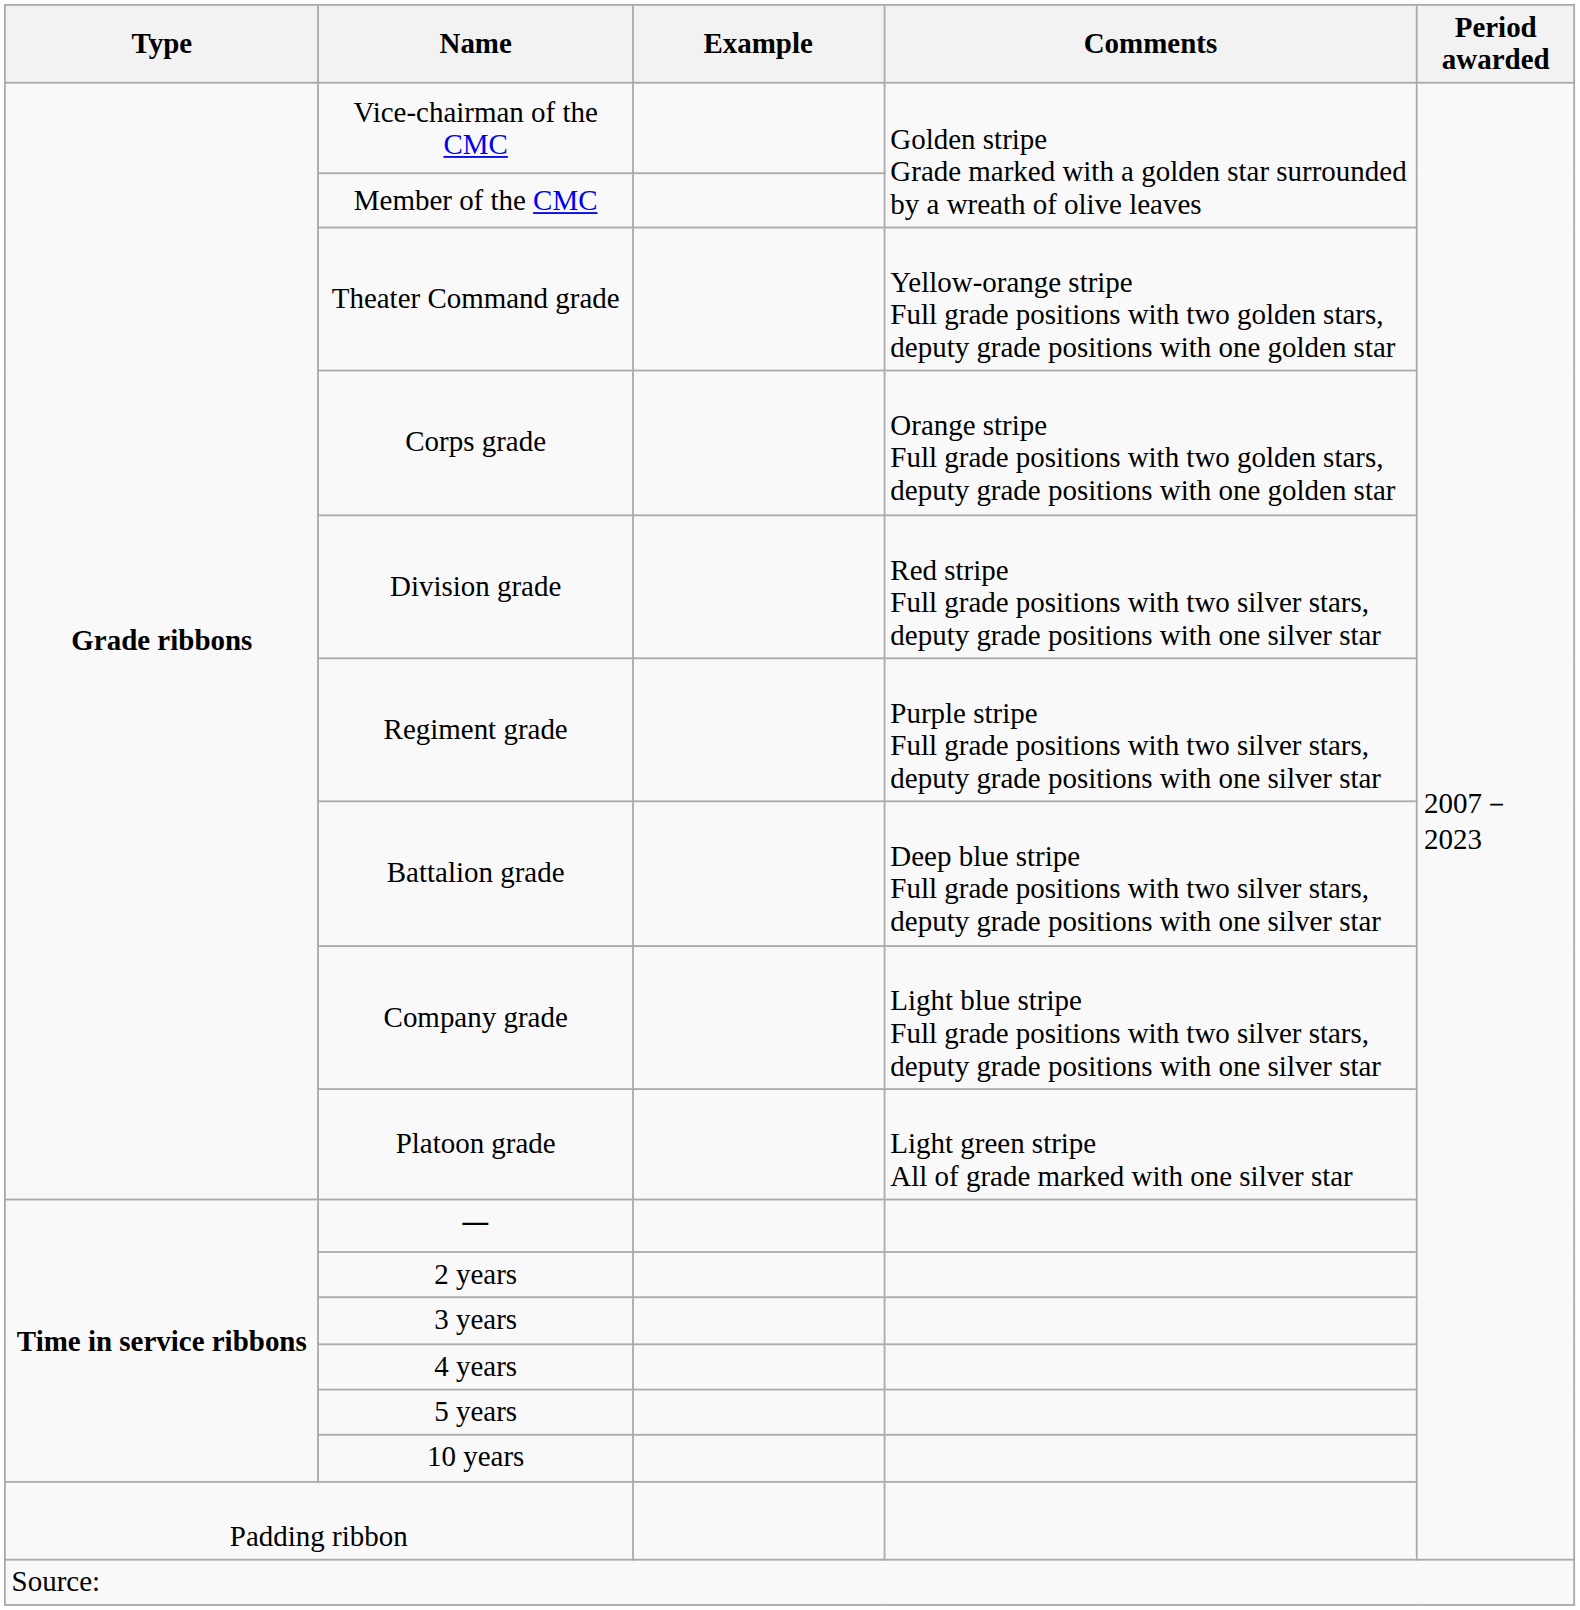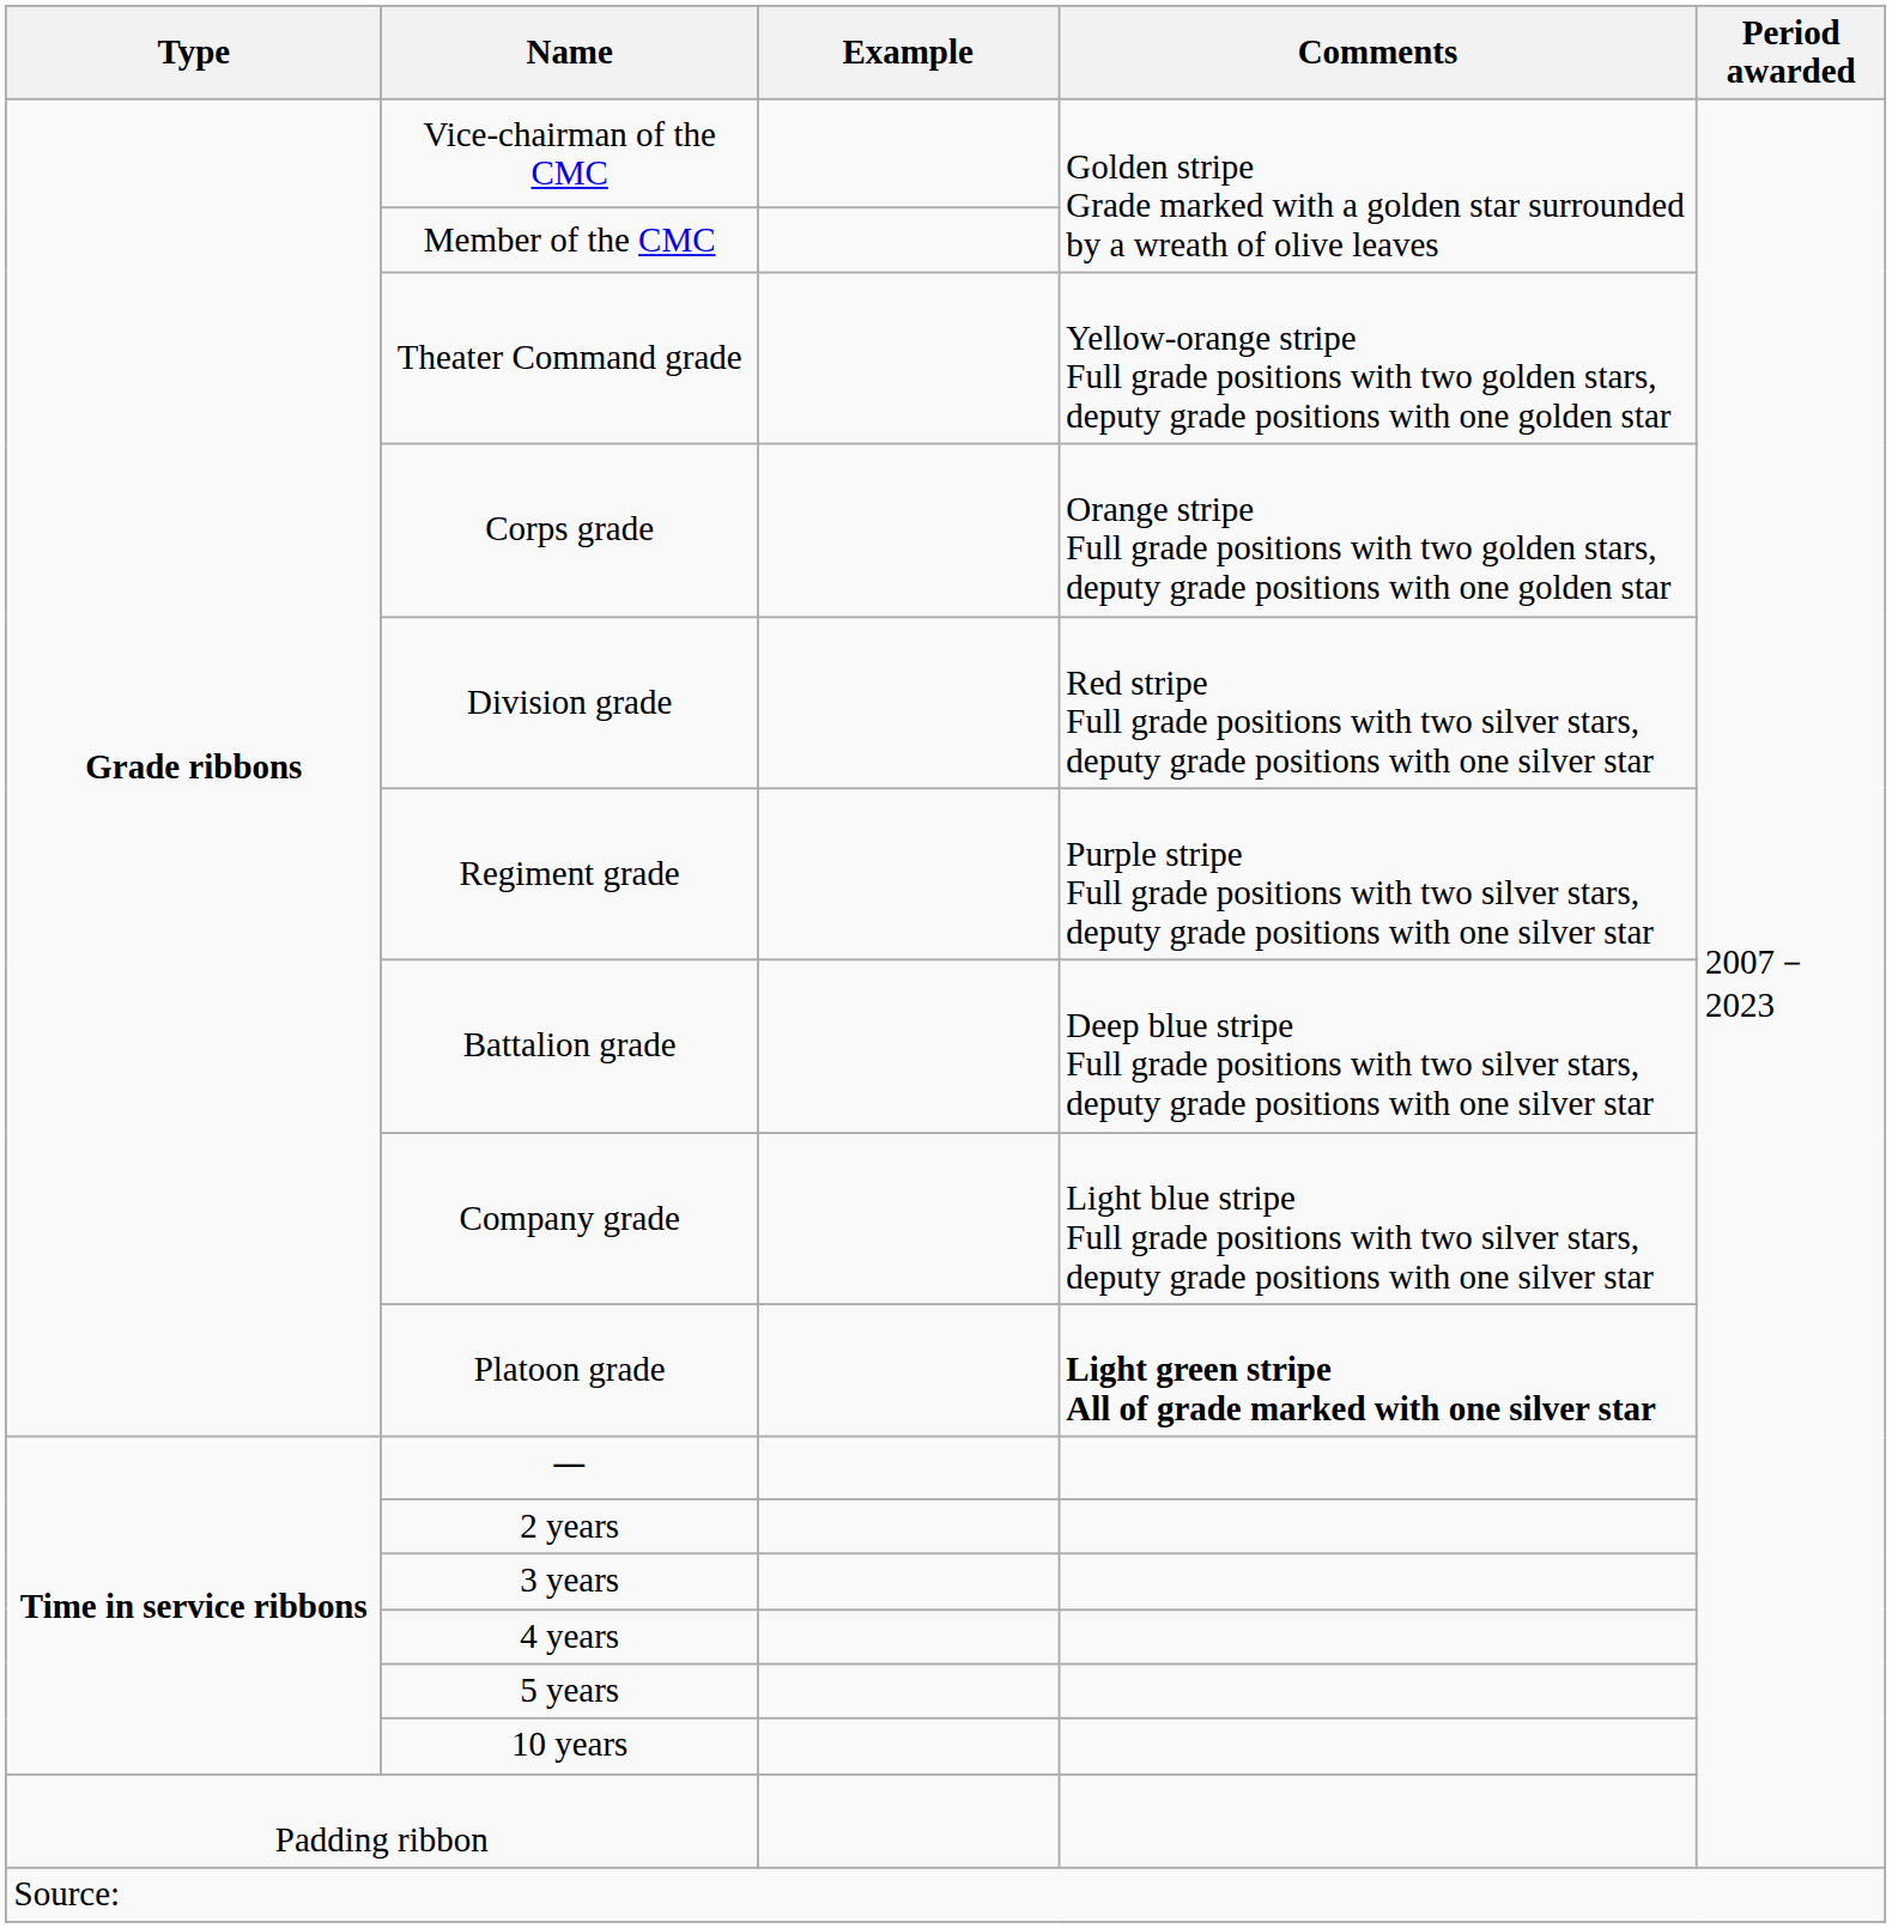Platoon grade | Comments: normal -> bold
